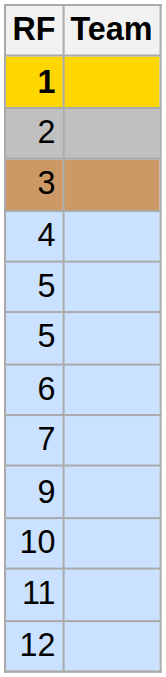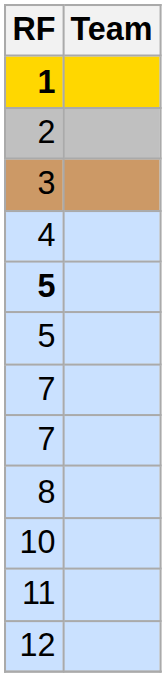row 6 | RF: normal -> bold
row 8 | RF: 6 -> 7
row 10 | RF: 9 -> 8
